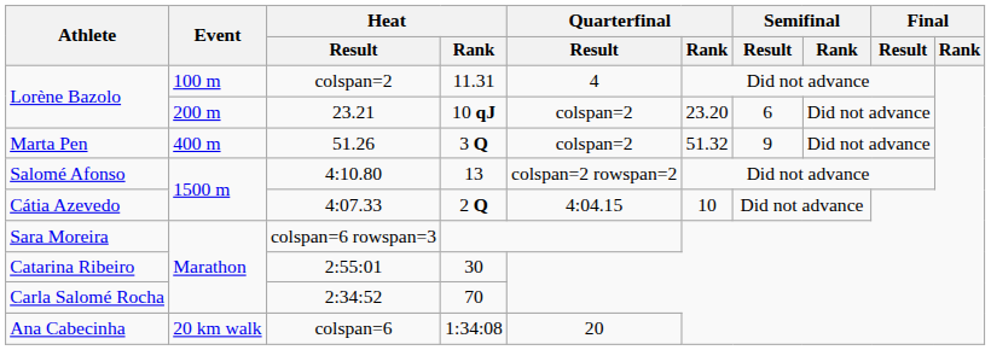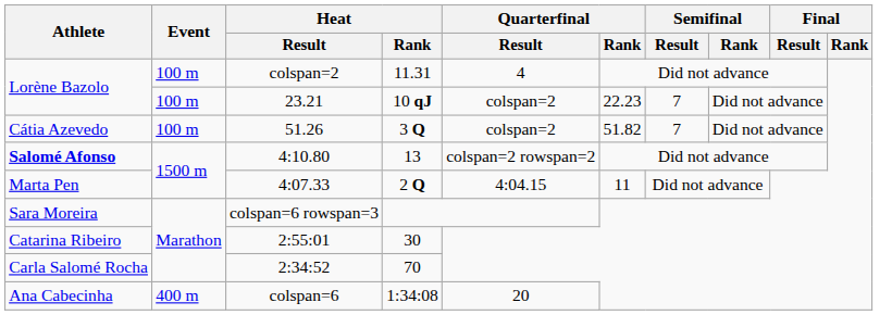23.21 | Event: 200 m -> 100 m
23.21 | Quarterfinal / Rank: 23.20 -> 22.23
23.21 | Semifinal / Result: 6 -> 7
51.26 | Athlete: Marta Pen -> Cátia Azevedo
51.26 | Event: 400 m -> 100 m
51.26 | Quarterfinal / Rank: 51.32 -> 51.82
51.26 | Semifinal / Result: 9 -> 7
4:10.80 | Athlete: normal -> bold
4:07.33 | Athlete: Cátia Azevedo -> Marta Pen
4:07.33 | Quarterfinal / Rank: 10 -> 11
colspan=6 | Event: 20 km walk -> 400 m
